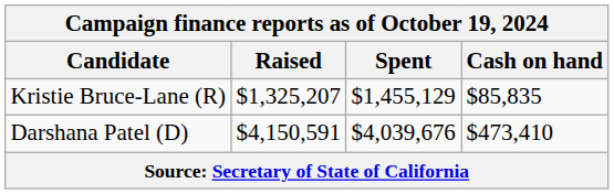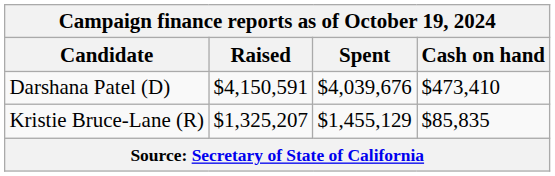rows swapped: Darshana Patel (D) <-> Kristie Bruce-Lane (R)
